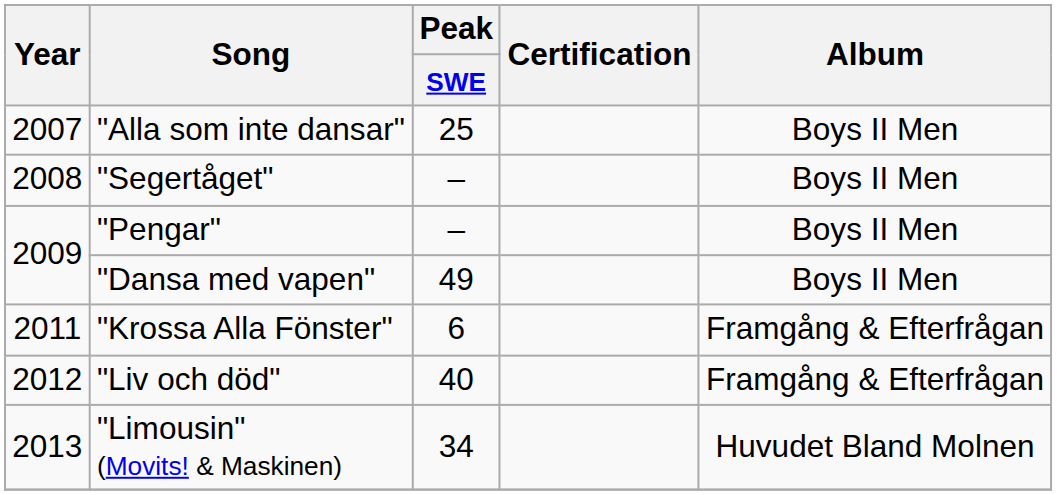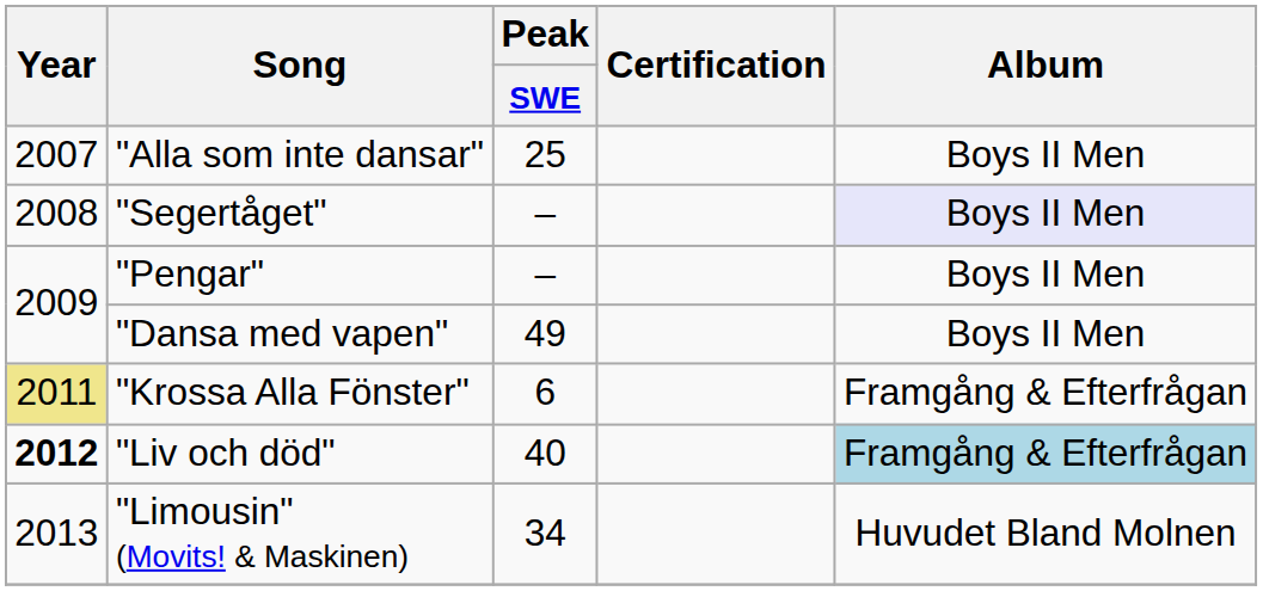"Segertåget" | Album: no background -> lavender background
"Krossa Alla Fönster" | Year: no background -> khaki background
"Liv och död" | Year: normal -> bold
"Liv och död" | Album: no background -> lightblue background
